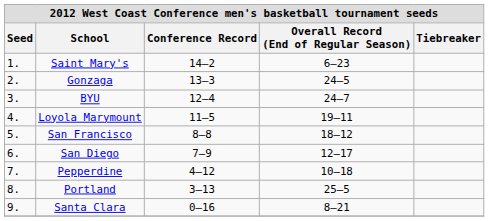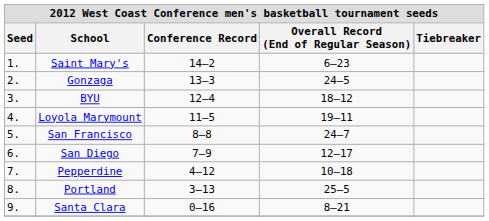BYU | Overall Record (End of Regular Season): 24–7 -> 18–12
San Francisco | Overall Record (End of Regular Season): 18–12 -> 24–7
